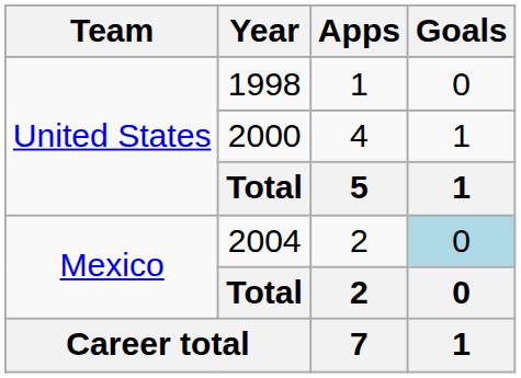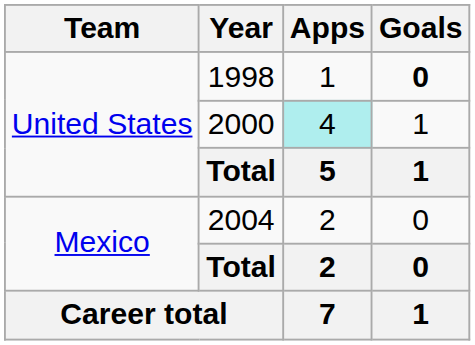1998 | Goals: normal -> bold
2000 | Apps: no background -> paleturquoise background
2004 | Goals: lightblue background -> no background
